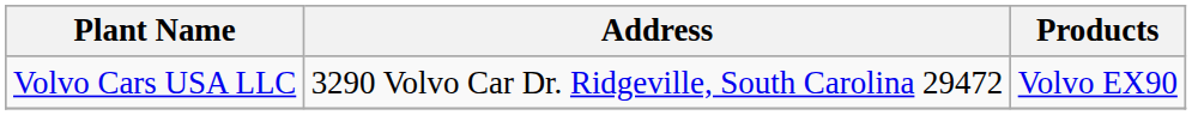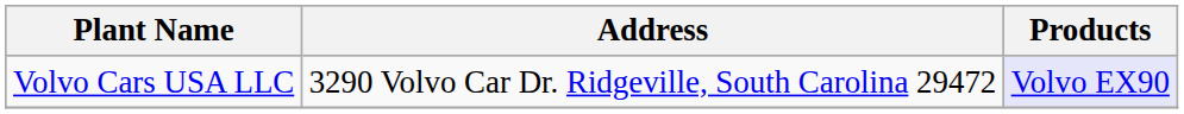Volvo Cars USA LLC | Products: no background -> lavender background
